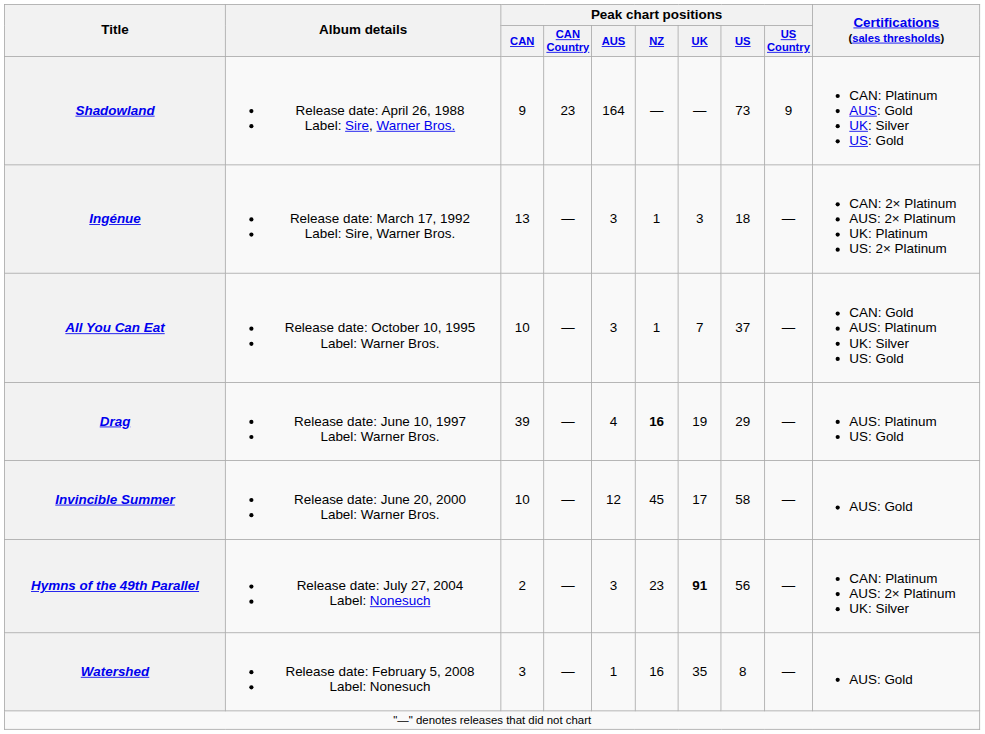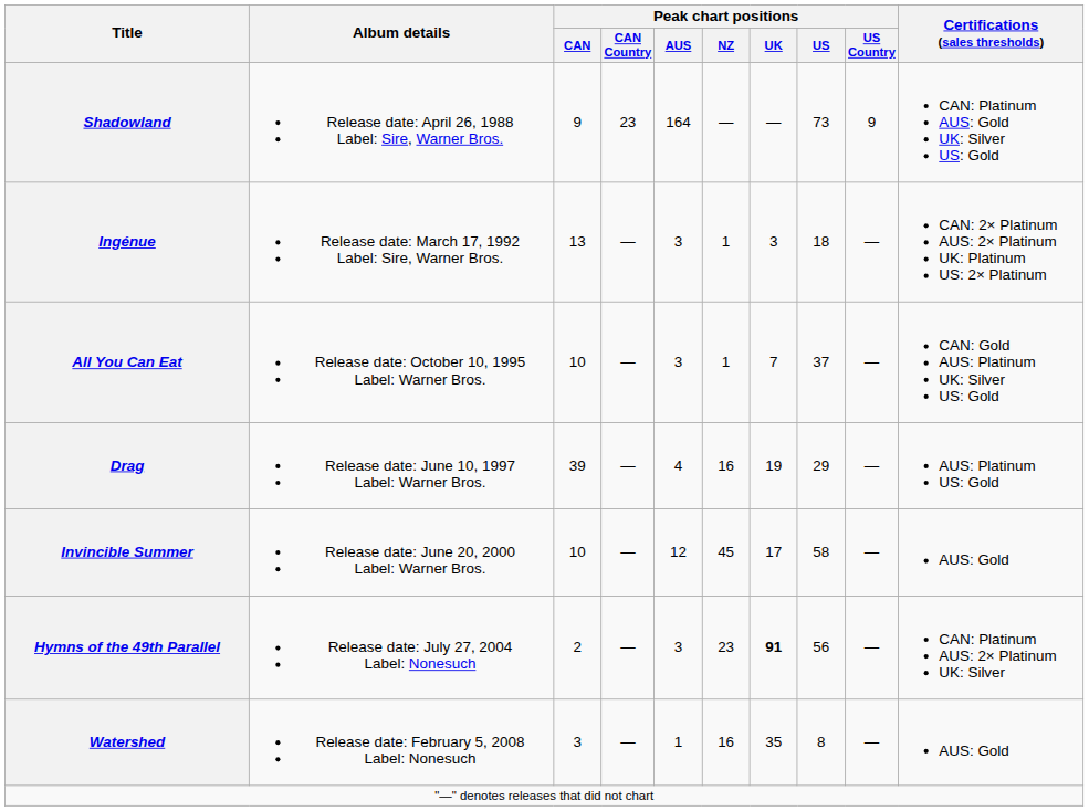Drag | Peak chart positions / NZ: bold -> normal
